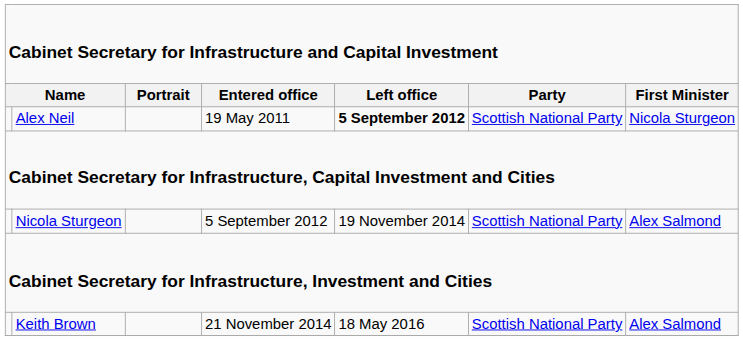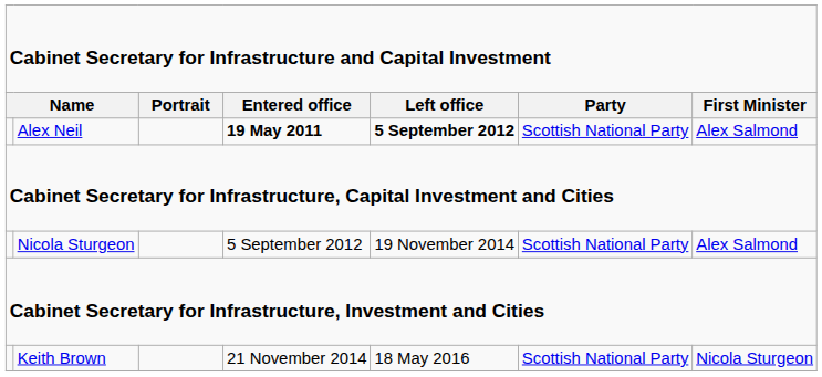Alex Neil | column 4: normal -> bold
Alex Neil | column 7: Nicola Sturgeon -> Alex Salmond
Keith Brown | column 7: Alex Salmond -> Nicola Sturgeon
